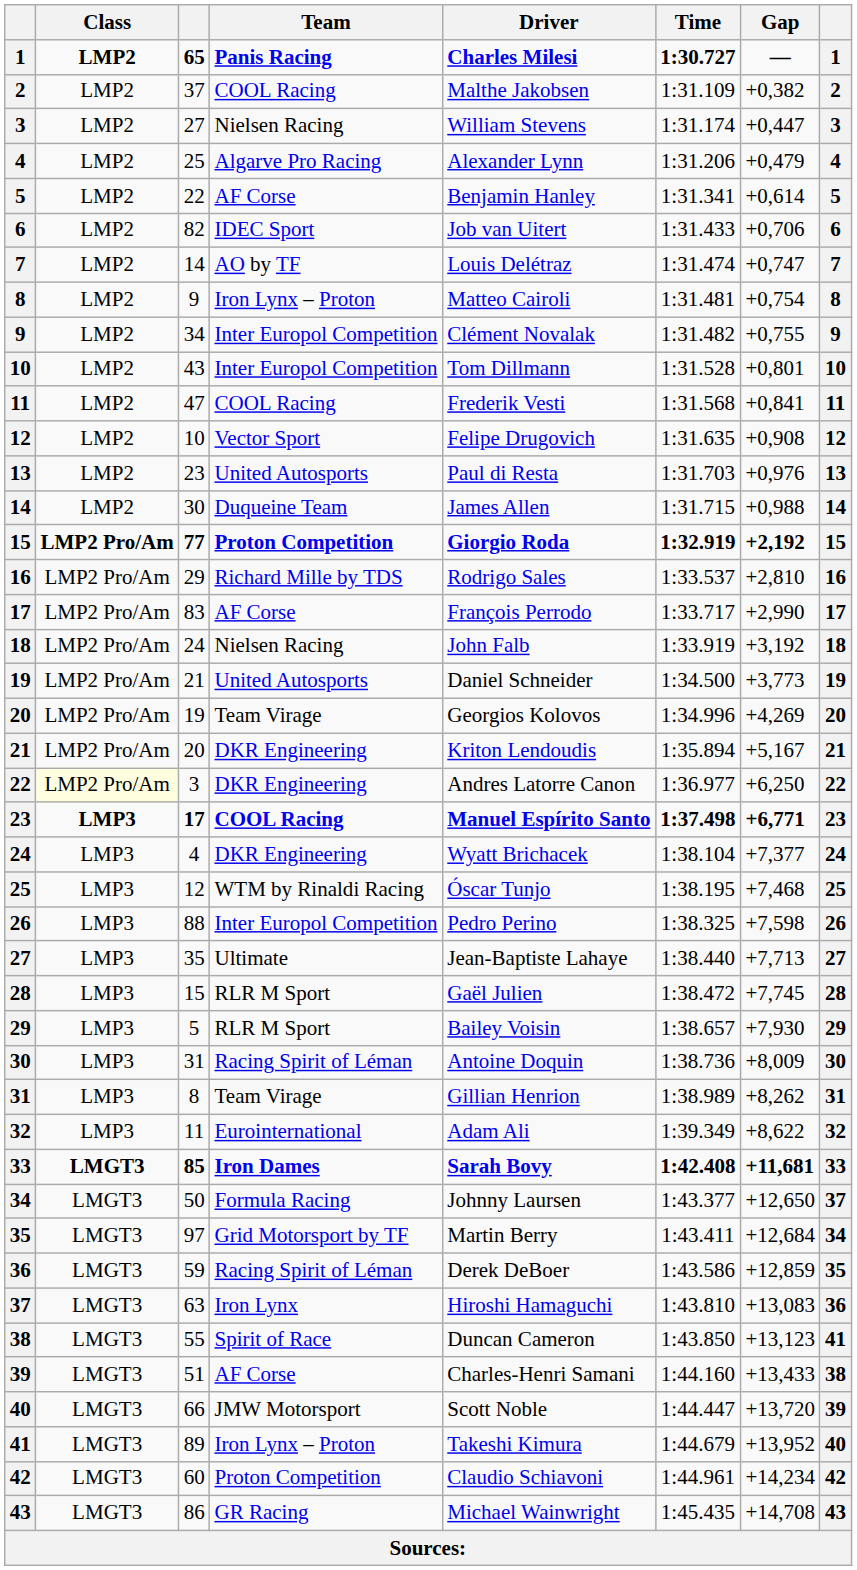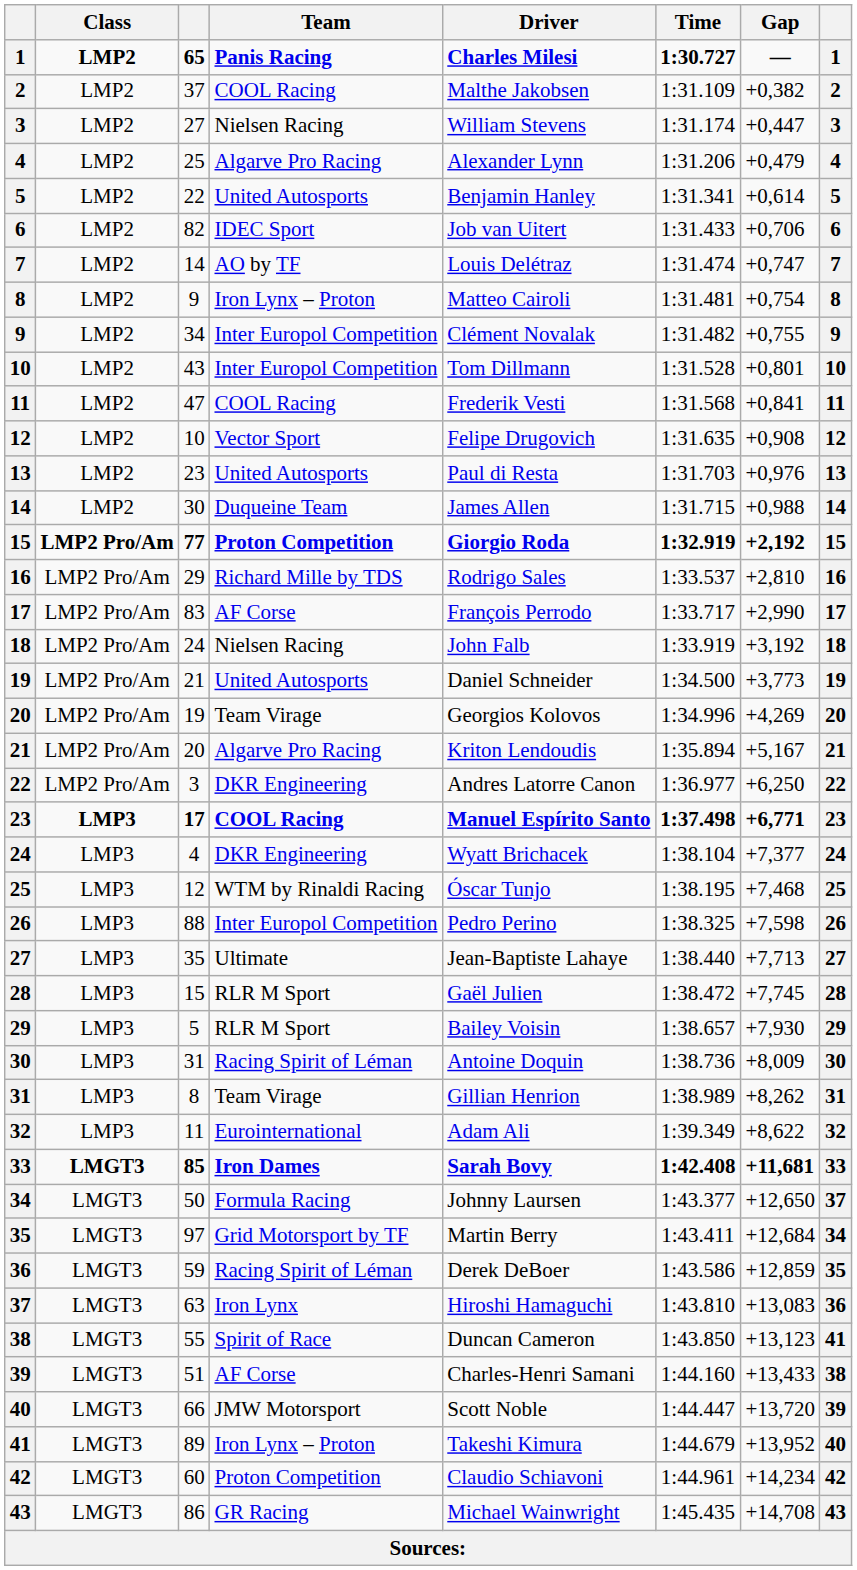row 6 | Team: AF Corse -> United Autosports
row 22 | Team: DKR Engineering -> Algarve Pro Racing
row 23 | Class: lightyellow background -> no background
